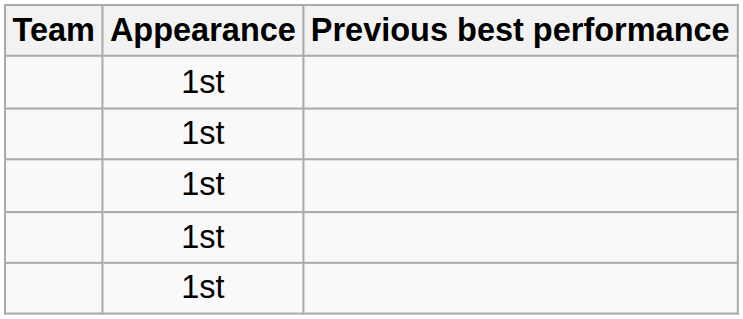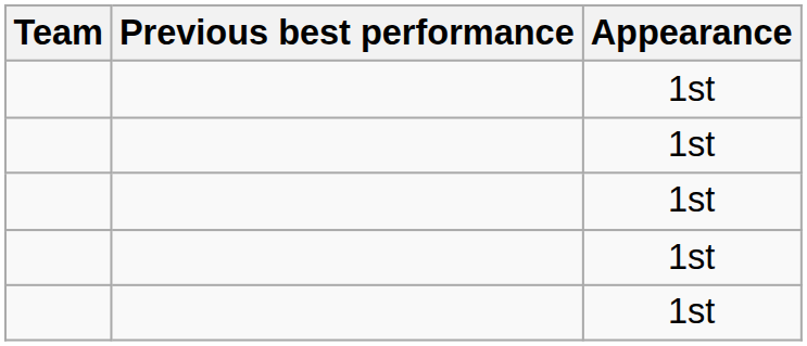columns swapped: Appearance <-> Previous best performance
